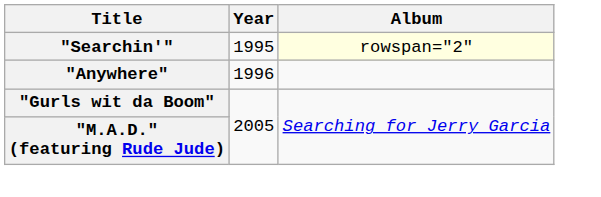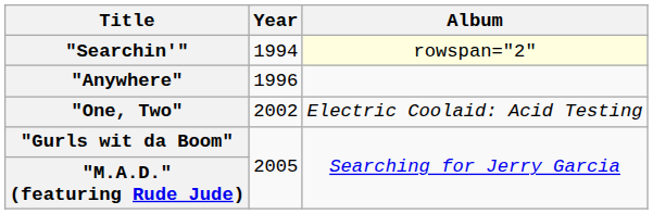"Searchin'" | Year: 1995 -> 1994
+ row: "One, Two" | 2002 | Electric Coolaid: Acid Testing
